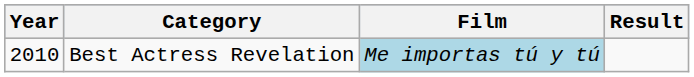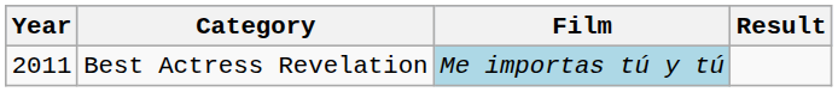Best Actress Revelation | Year: 2010 -> 2011
